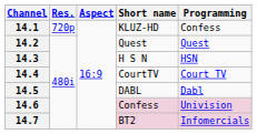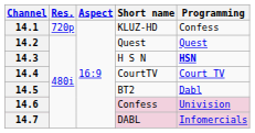14.3 | Programming: normal -> bold
14.5 | Short name: DABL -> BT2
14.7 | Short name: BT2 -> DABL
